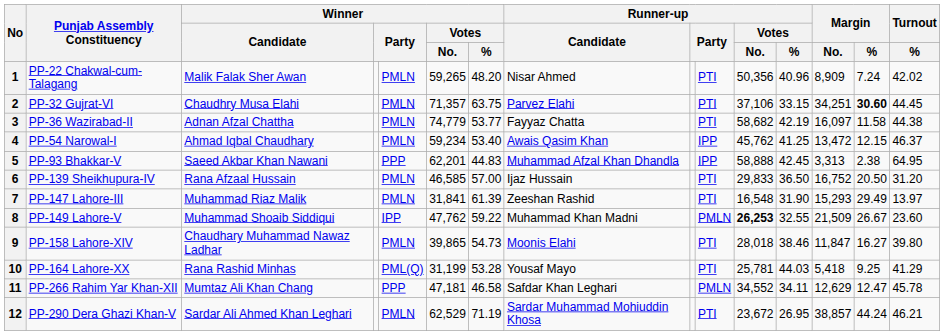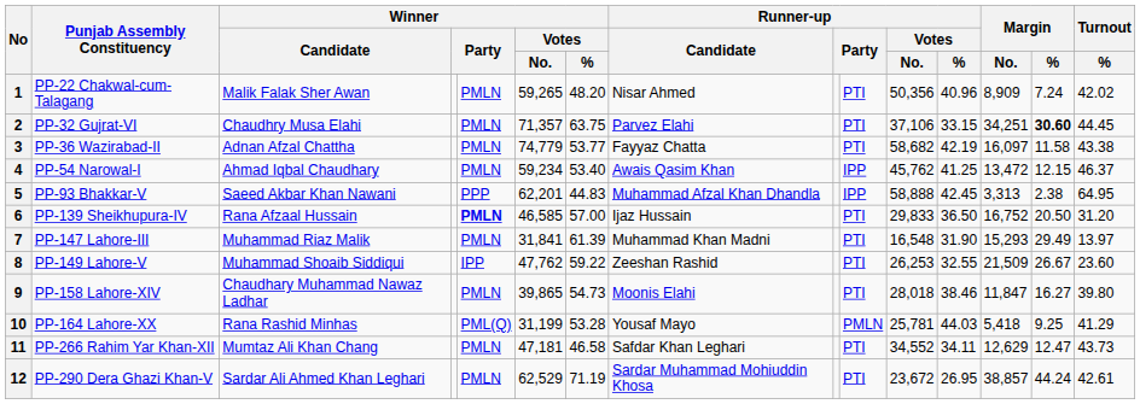3 | Turnout / %: 44.38 -> 43.38
6 | column 5: normal -> bold
7 | Runner-up / Candidate: Zeeshan Rashid -> Muhammad Khan Madni
8 | Runner-up / Candidate: Muhammad Khan Madni -> Zeeshan Rashid
8 | column 10: PMLN -> PTI
8 | Runner-up / Votes / No.: bold -> normal
10 | column 10: PTI -> PMLN
11 | column 5: PPP -> PMLN
11 | column 10: PMLN -> PTI
11 | Turnout / %: 45.78 -> 43.73
12 | Turnout / %: 46.21 -> 42.61
